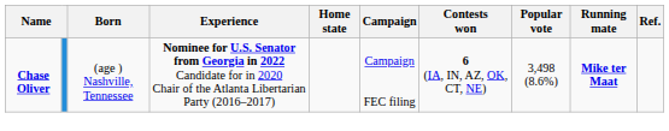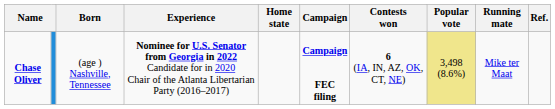Chase Oliver | Campaign: normal -> bold
Chase Oliver | Popular vote: no background -> khaki background
Chase Oliver | Running mate: bold -> normal
